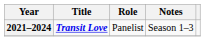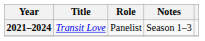2021–2024 | Title: bold -> normal
